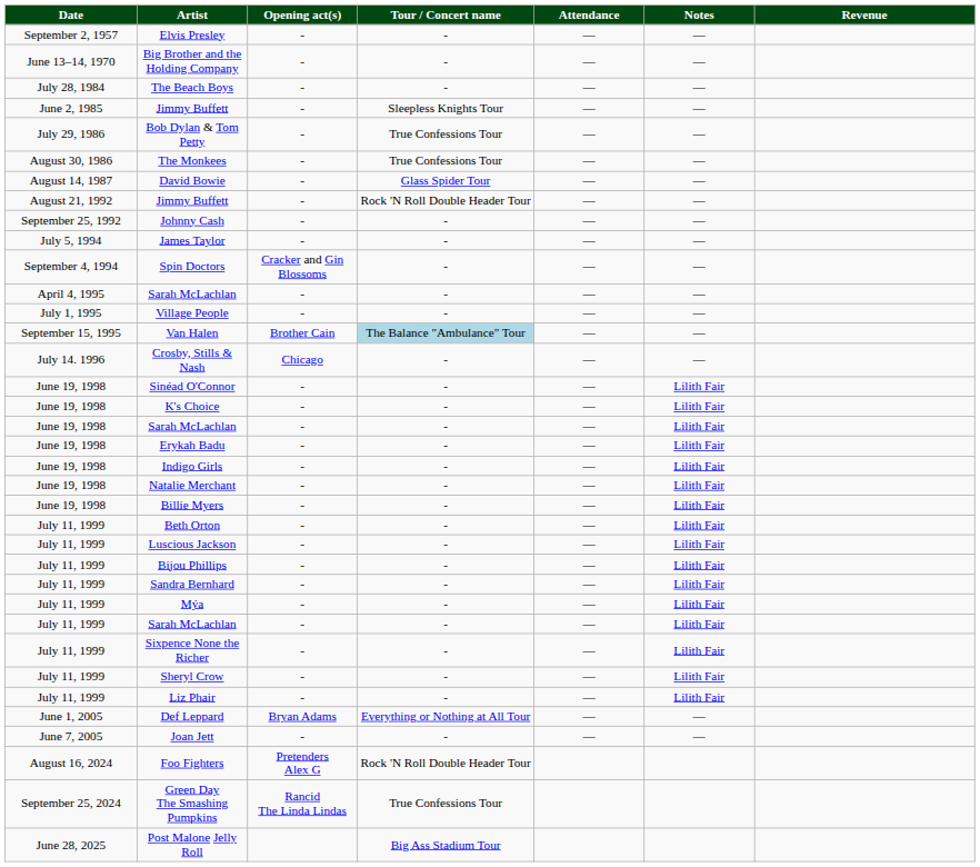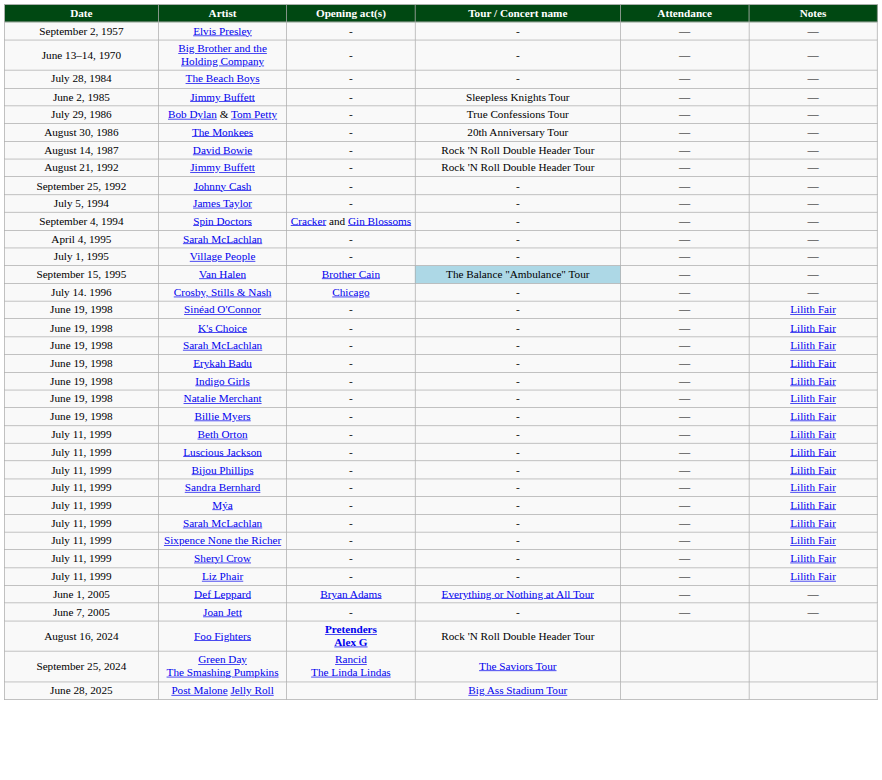- column: Revenue
The Monkees | Tour / Concert name: True Confessions Tour -> 20th Anniversary Tour
David Bowie | Tour / Concert name: Glass Spider Tour -> Rock 'N Roll Double Header Tour
Foo Fighters | Opening act(s): normal -> bold
Green Day The Smashing Pumpkins | Tour / Concert name: True Confessions Tour -> The Saviors Tour
